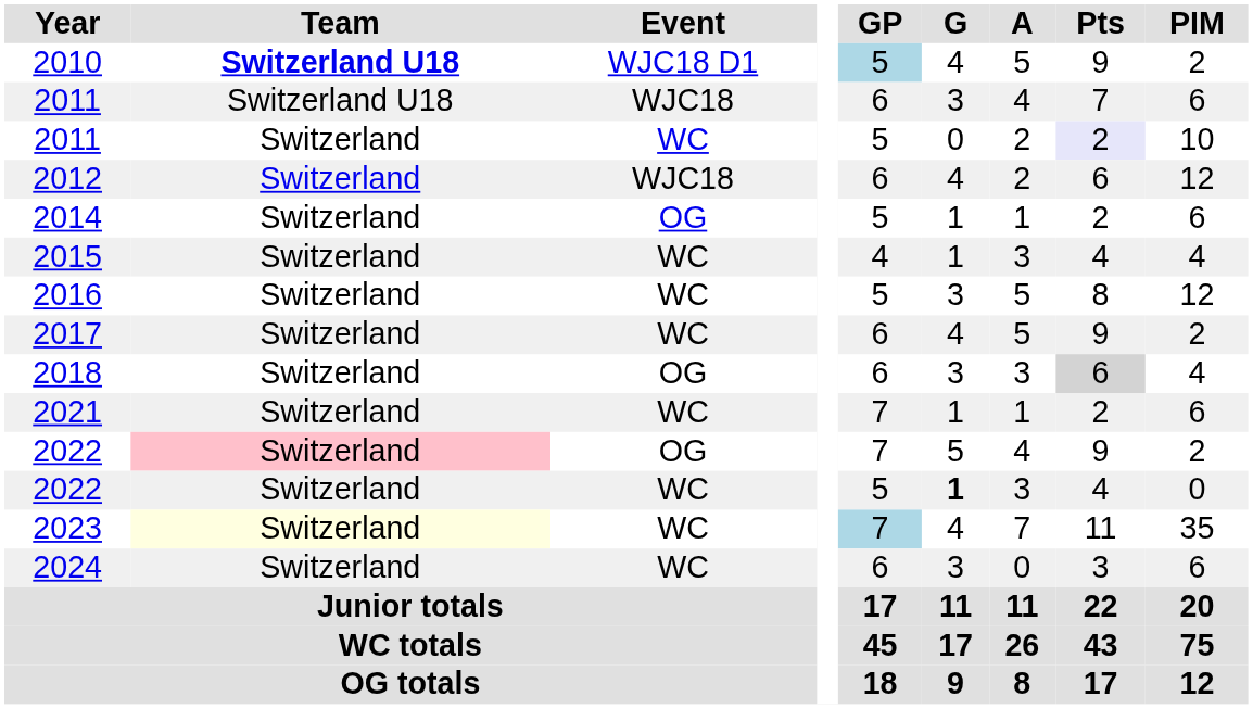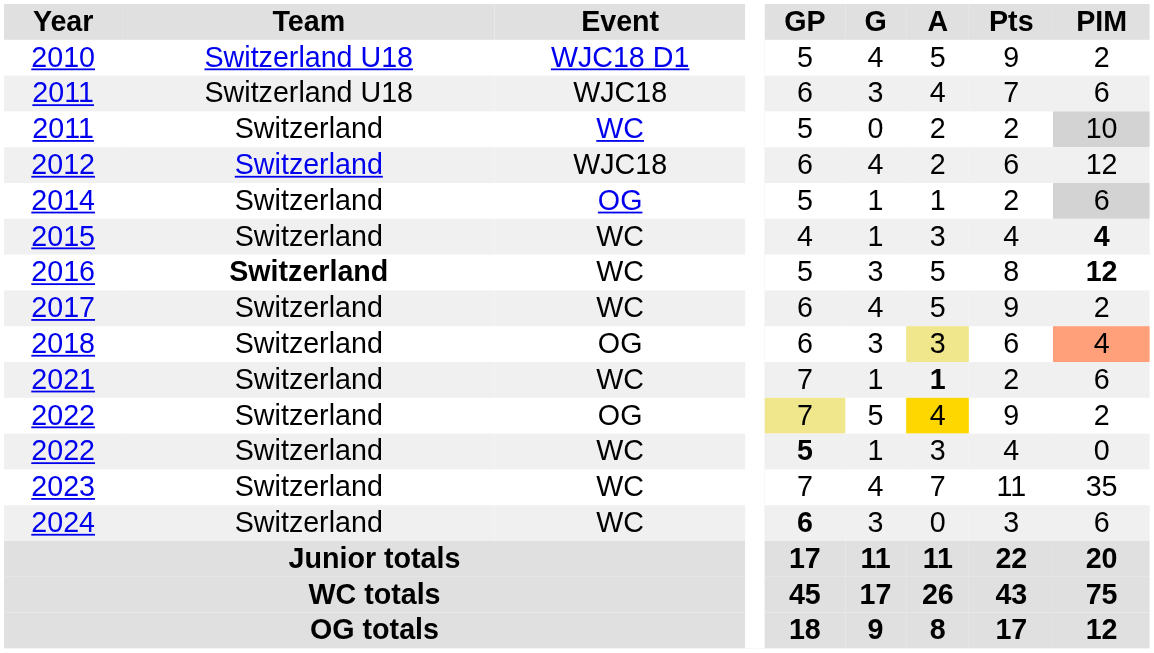2010 | Team: bold -> normal
2010 | GP: lightblue background -> no background
2011 / WC | Pts: lavender background -> no background
2011 / WC | PIM: no background -> lightgrey background
2014 | PIM: no background -> lightgrey background
2015 | PIM: normal -> bold
2016 | Team: normal -> bold
2016 | PIM: normal -> bold
2018 | A: no background -> khaki background
2018 | Pts: lightgrey background -> no background
2018 | PIM: no background -> lightsalmon background
2021 | A: normal -> bold
2022 / OG | Team: pink background -> no background
2022 / OG | GP: no background -> khaki background
2022 / OG | A: no background -> gold background
2022 / WC | GP: normal -> bold
2022 / WC | G: bold -> normal
2023 | Team: lightyellow background -> no background
2023 | GP: lightblue background -> no background
2024 | GP: normal -> bold
